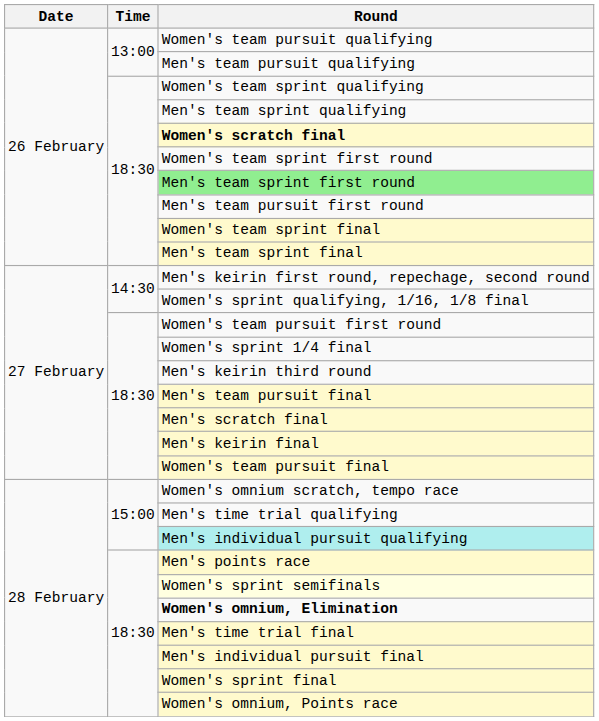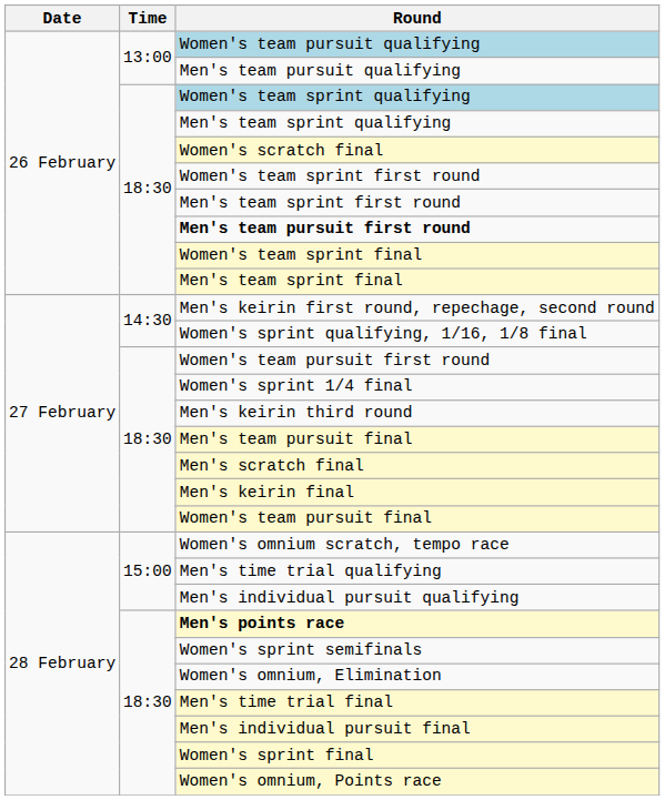Women's team pursuit qualifying | Round: no background -> lightblue background
Women's team sprint qualifying | Round: no background -> lightblue background
Women's scratch final | Round: bold -> normal
Men's team sprint first round | Round: lightgreen background -> no background
Men's team pursuit first round | Round: normal -> bold
Men's individual pursuit qualifying | Round: paleturquoise background -> no background
Men's points race | Round: normal -> bold
Women's sprint semifinals | Round: lightyellow background -> no background
Women's omnium, Elimination | Round: bold -> normal
